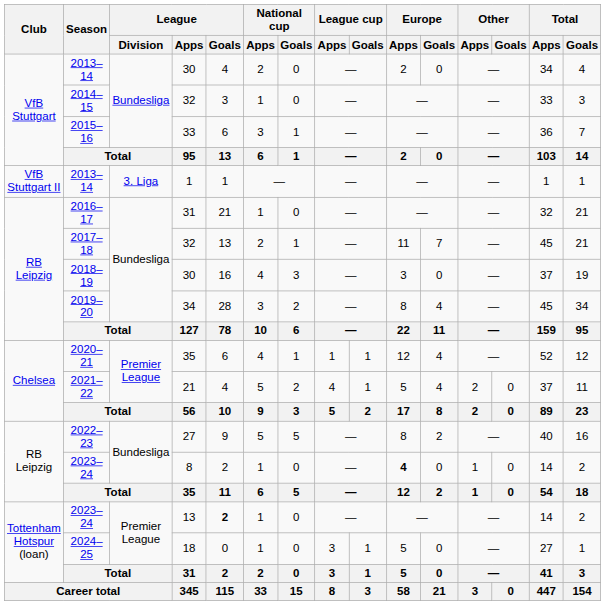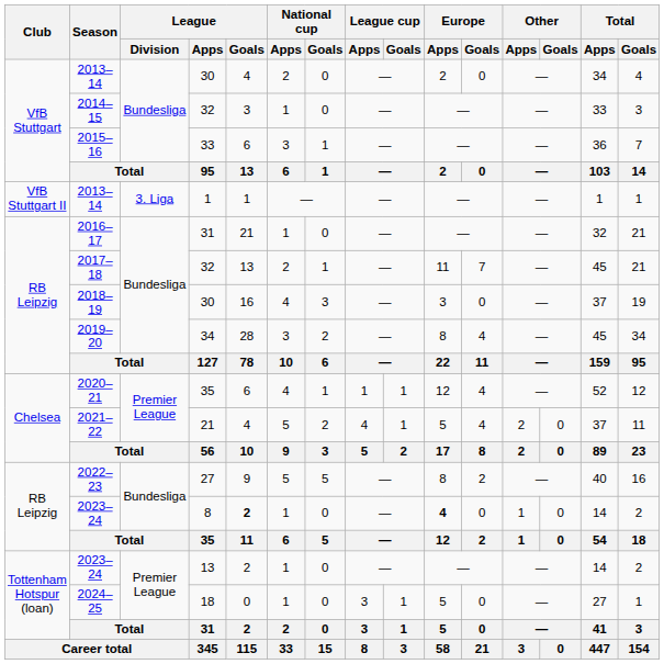2023–24 / 8 | League / Goals: normal -> bold
2023–24 / 13 | League / Goals: bold -> normal
